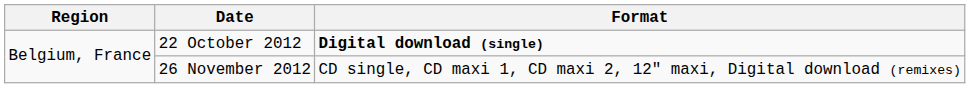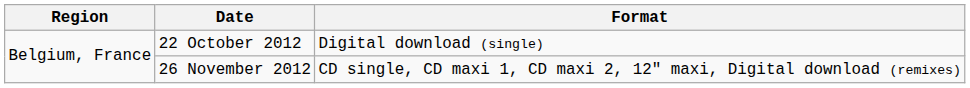22 October 2012 | Format: bold -> normal
